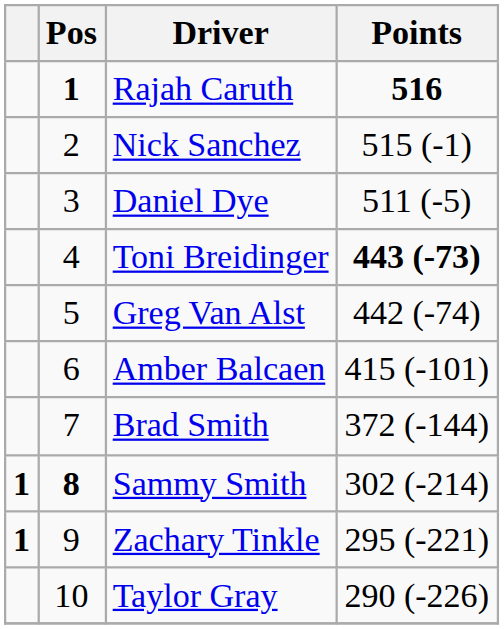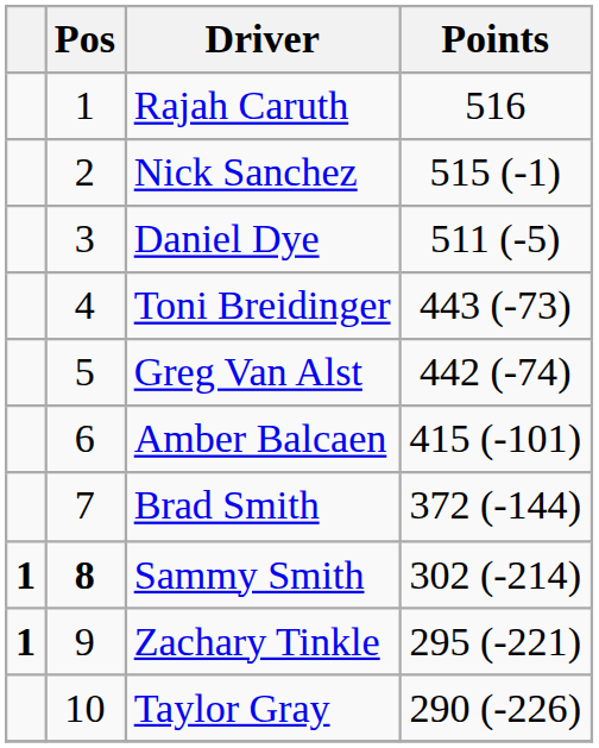Rajah Caruth | Pos: bold -> normal
Rajah Caruth | Points: bold -> normal
Toni Breidinger | Points: bold -> normal
